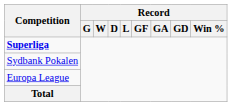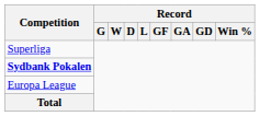Superliga | Competition: bold -> normal
Sydbank Pokalen | Competition: normal -> bold
